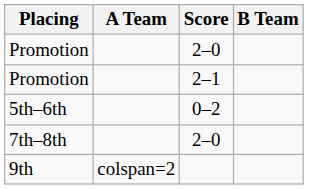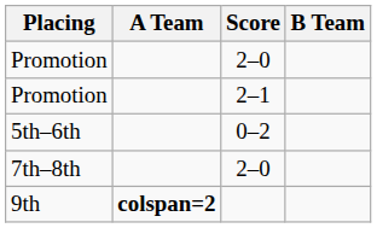9th | A Team: normal -> bold
